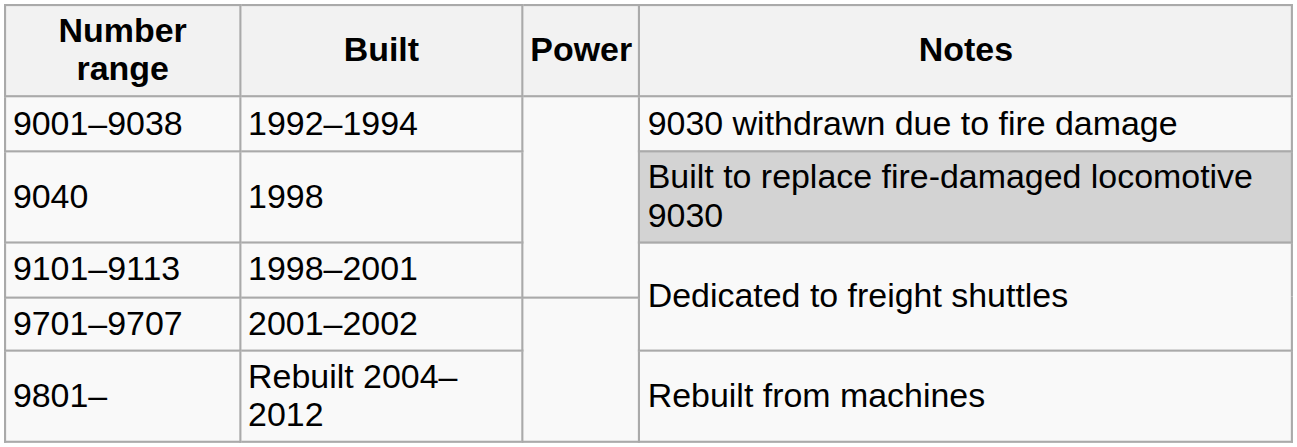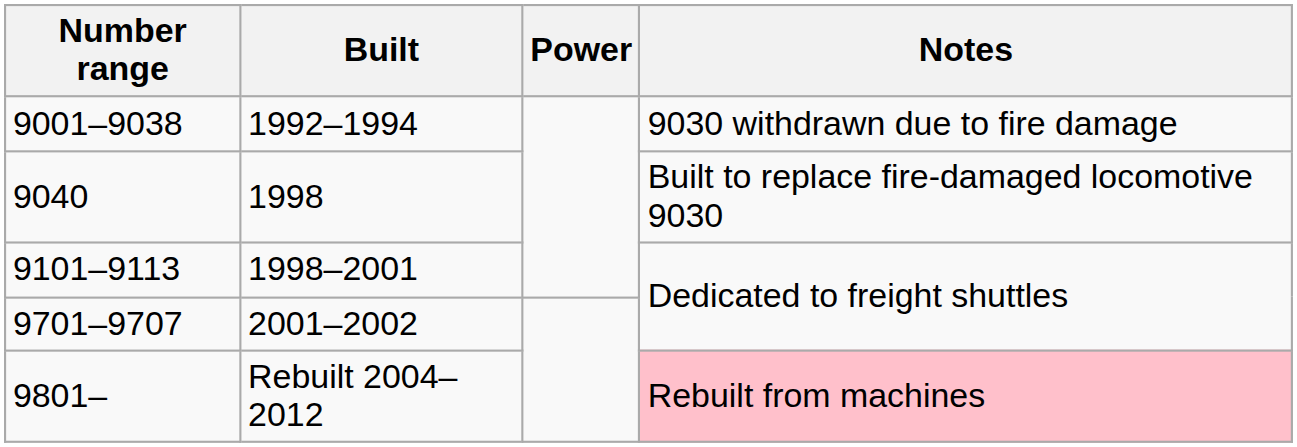9040 | Notes: lightgrey background -> no background
9801– | Notes: no background -> pink background
